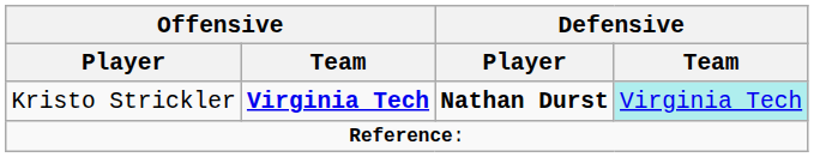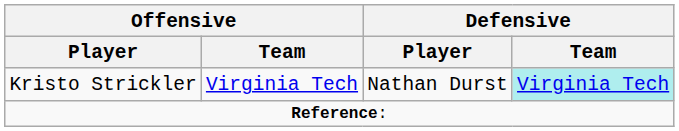Kristo Strickler | Offensive / Team: bold -> normal
Kristo Strickler | Defensive / Player: bold -> normal
